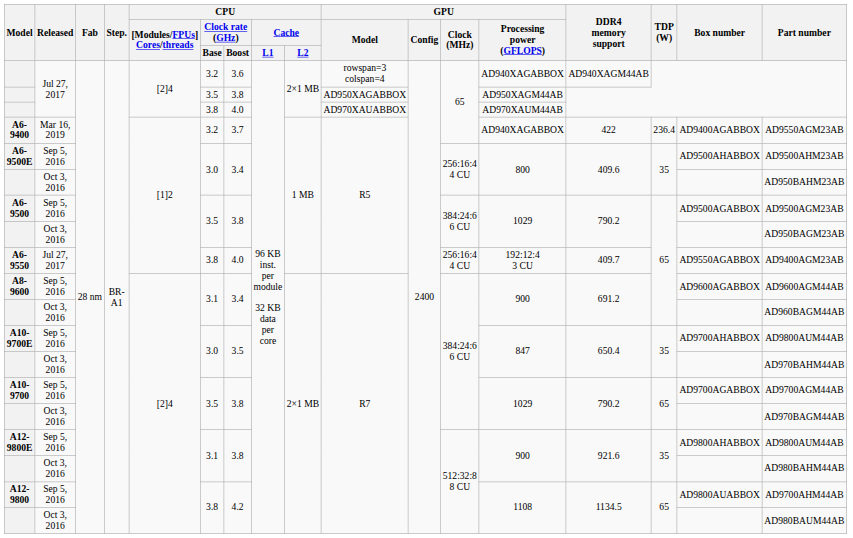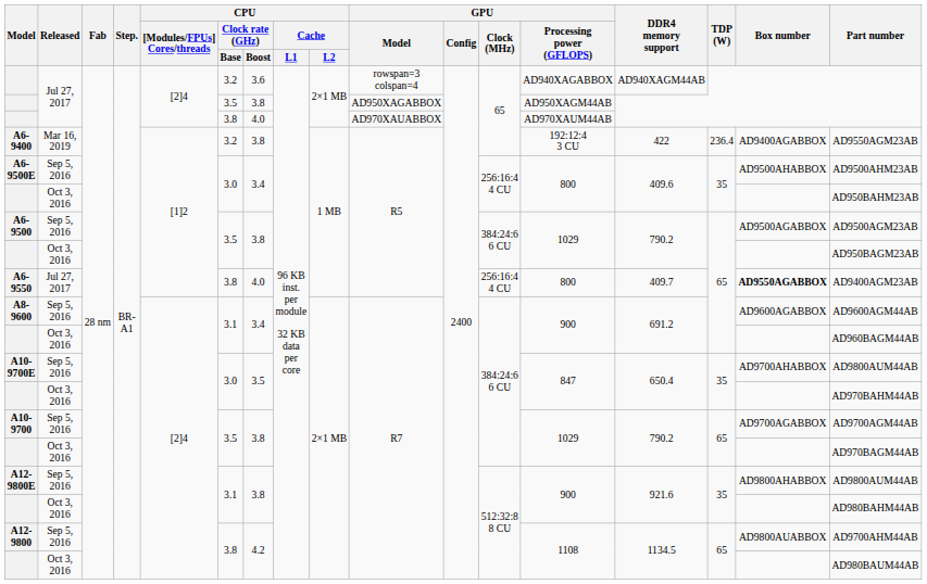A6-9400 | CPU / Clock rate (GHz) / Boost: 3.7 -> 3.8
A6-9400 | GPU / Processing power (GFLOPS): AD940XAGABBOX -> 192:12:4 3 CU
A6-9550 | GPU / Processing power (GFLOPS): 192:12:4 3 CU -> 800
A6-9550 | Box number: normal -> bold
